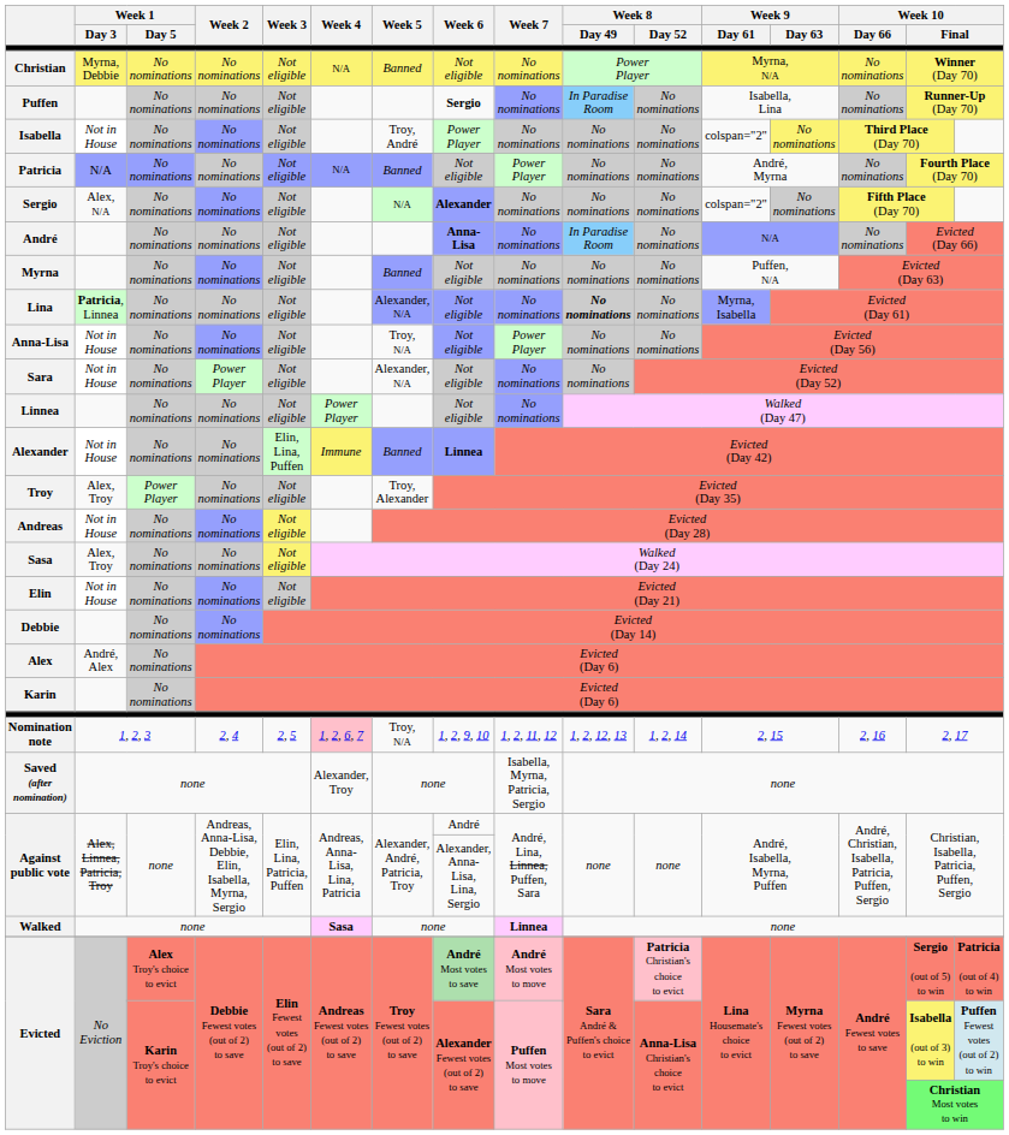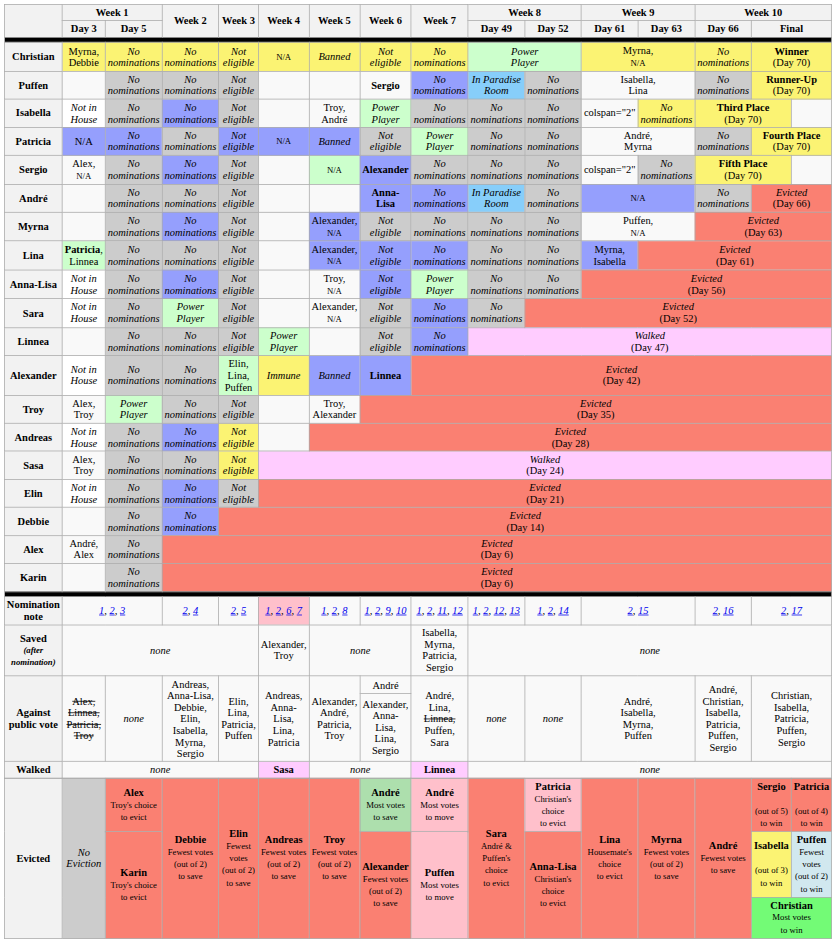Myrna | Week 5: Banned -> Alexander, N/A
Lina | Week 8 / Day 49: bold -> normal
Nomination note | Week 5: Troy, N/A -> 1, 2, 8
